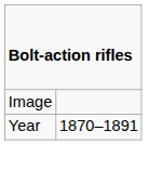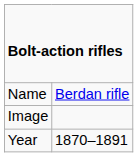+ row: Name | Berdan rifle
